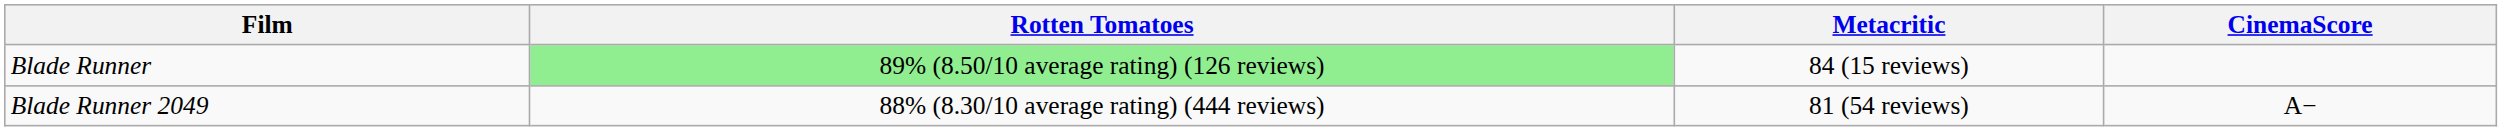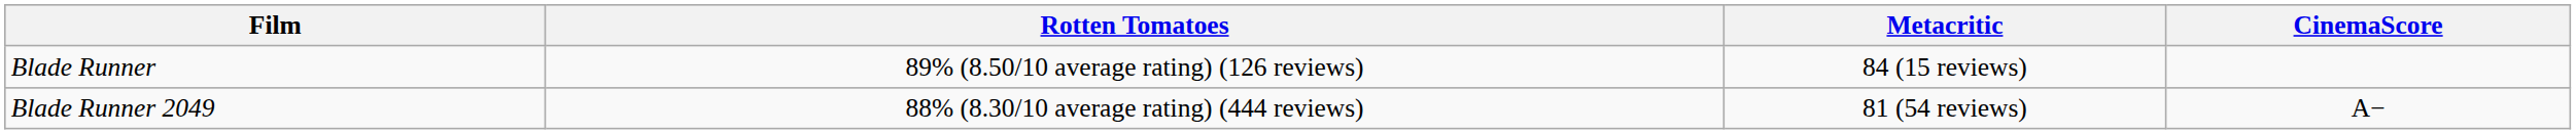row 2 | Rotten Tomatoes: lightgreen background -> no background
